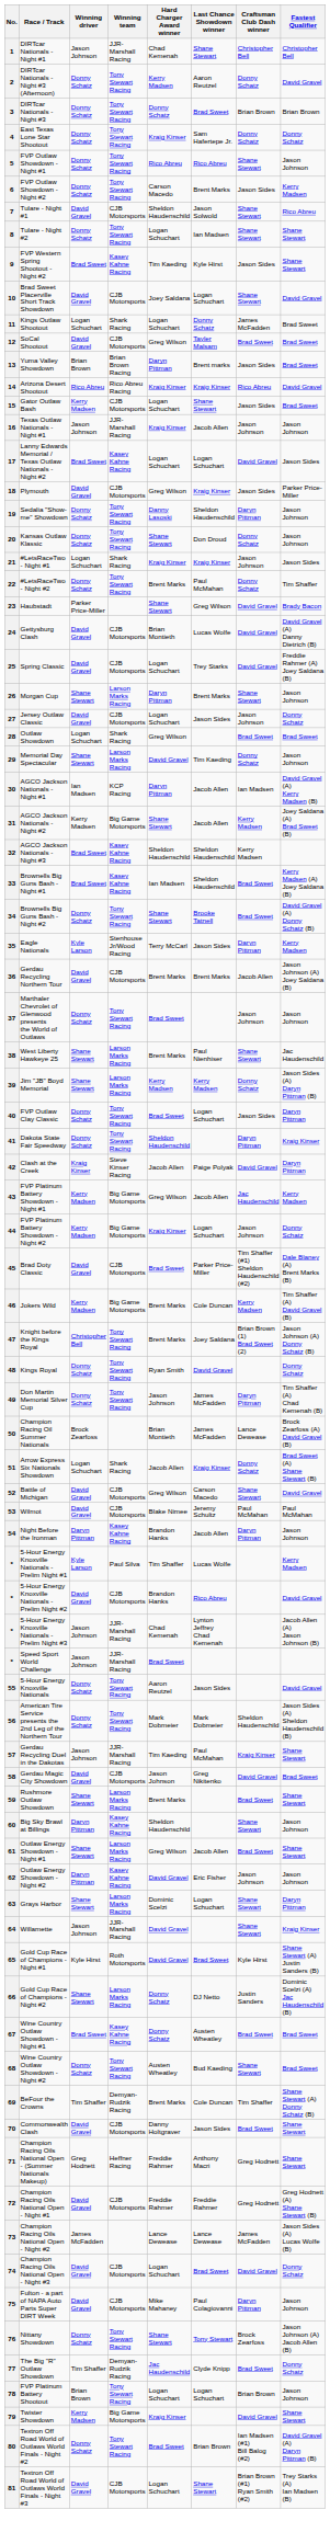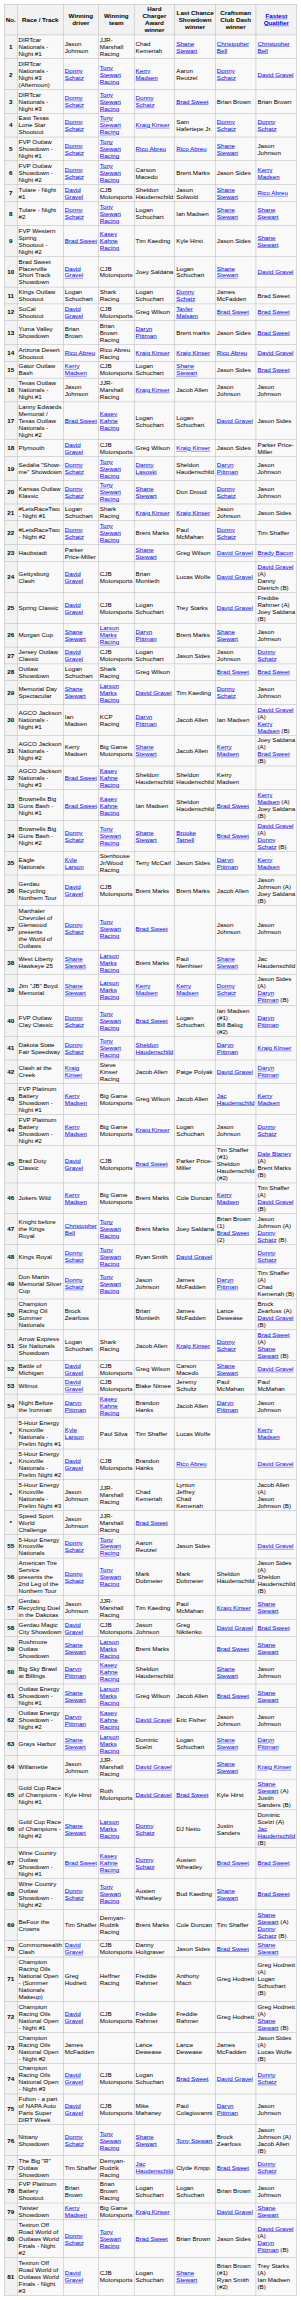40 | Craftsman Club Dash winner: Jason Sides -> Ian Madsen (#1) Bill Balog (#2)
71 | Fastest Qualifier: Shane Stewart -> Greg Hodnett (A) Logan Schuchart (B)
78 | Winning team: Tony Stewart Racing -> Brian Brown Racing
80 | Craftsman Club Dash winner: Ian Madsen (#1) Bill Balog (#2) -> Jason Sides
